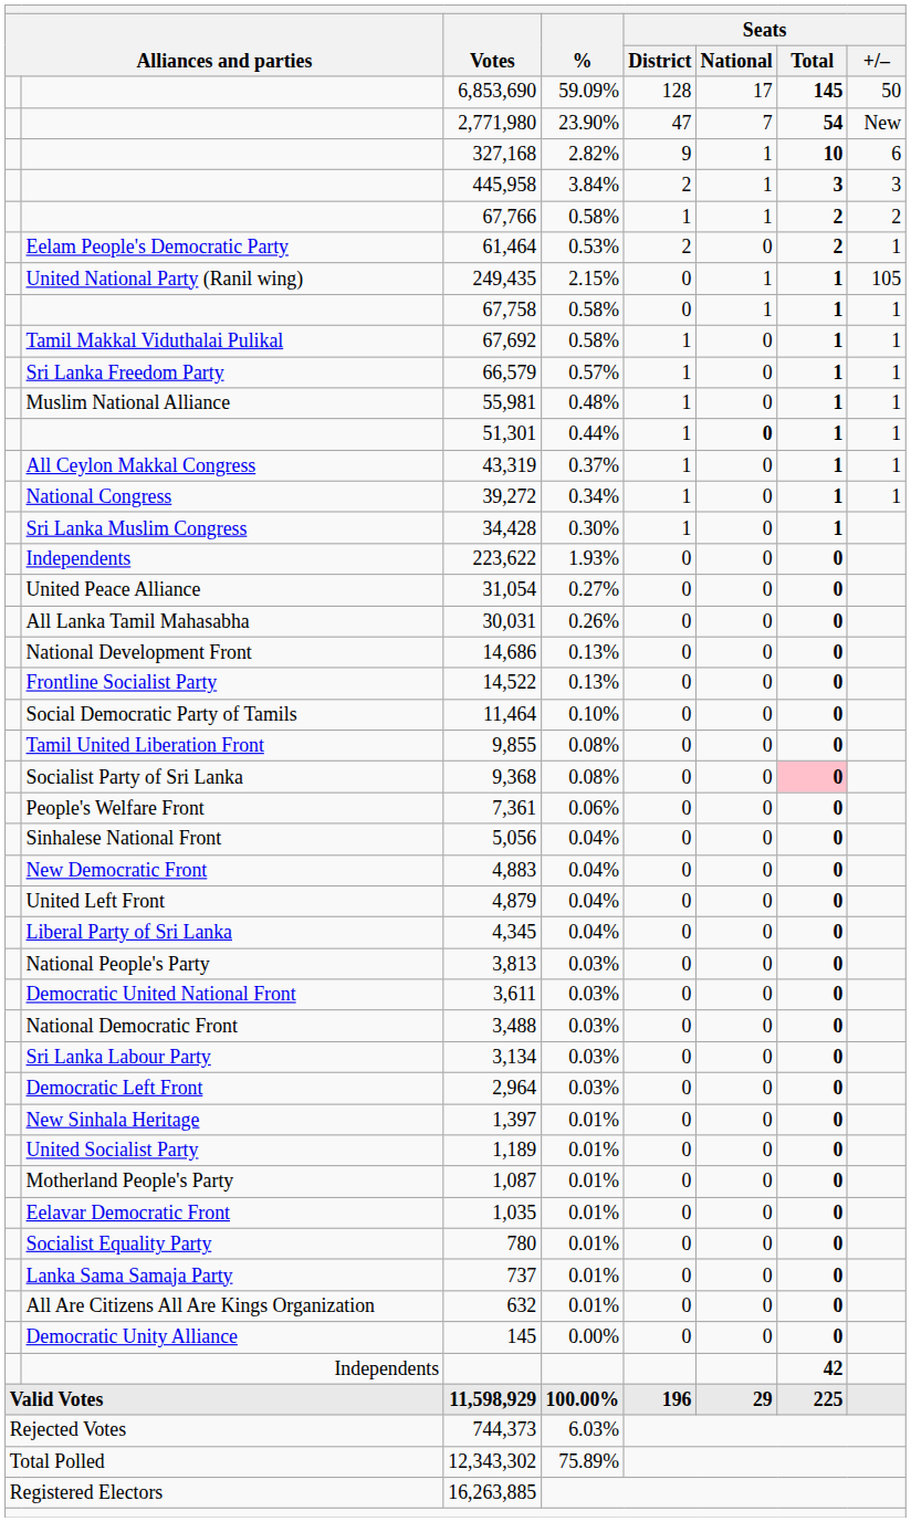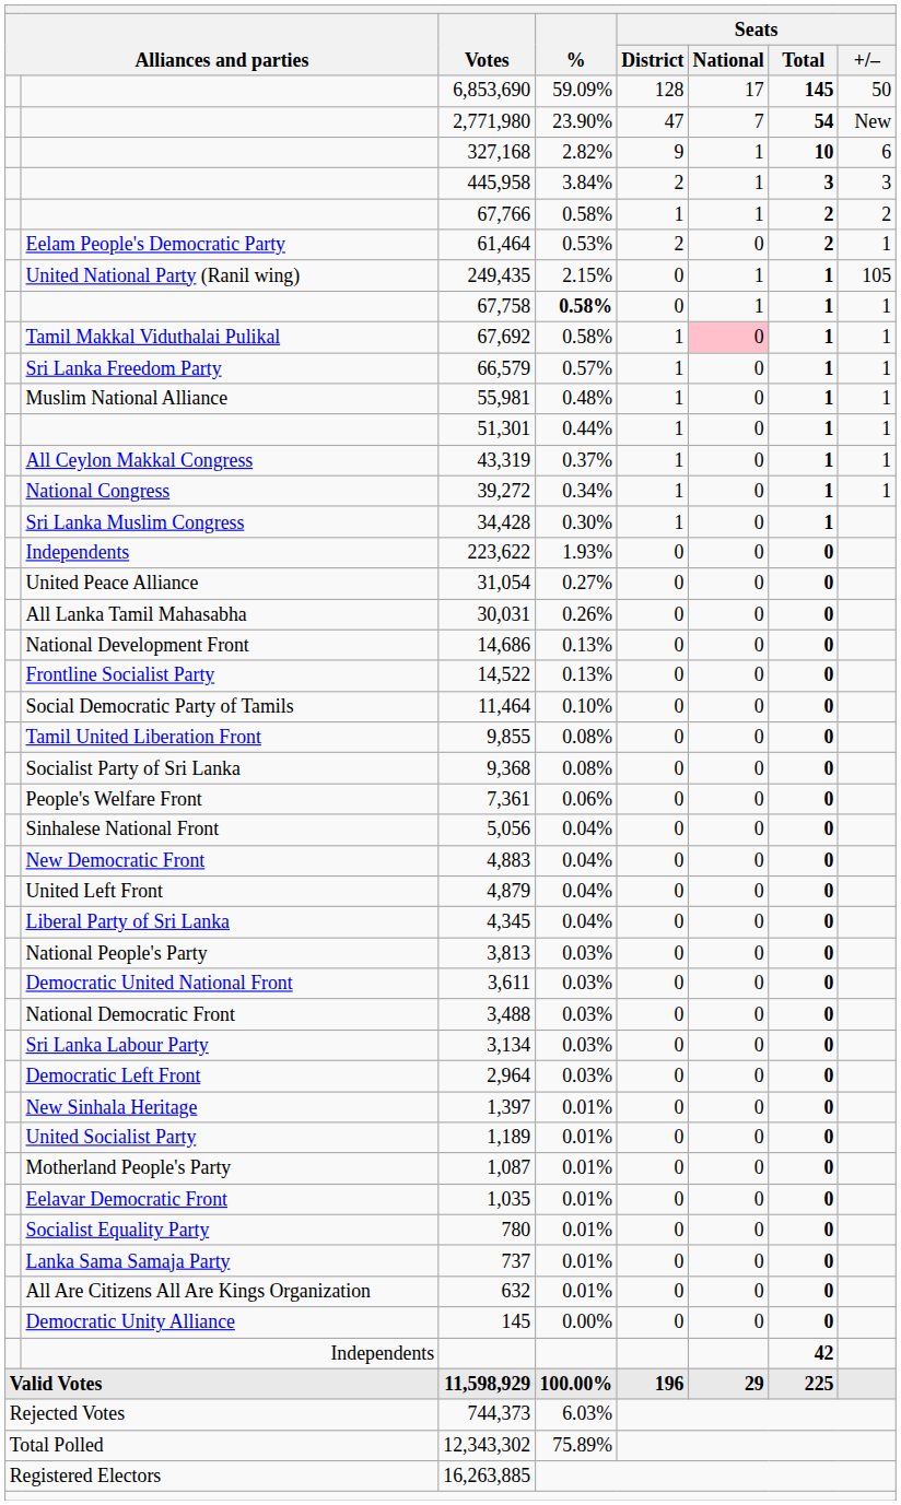67,758 | %: normal -> bold
67,692 | Seats / National: no background -> pink background
51,301 | Seats / National: bold -> normal
9,368 | Seats / Total: pink background -> no background
